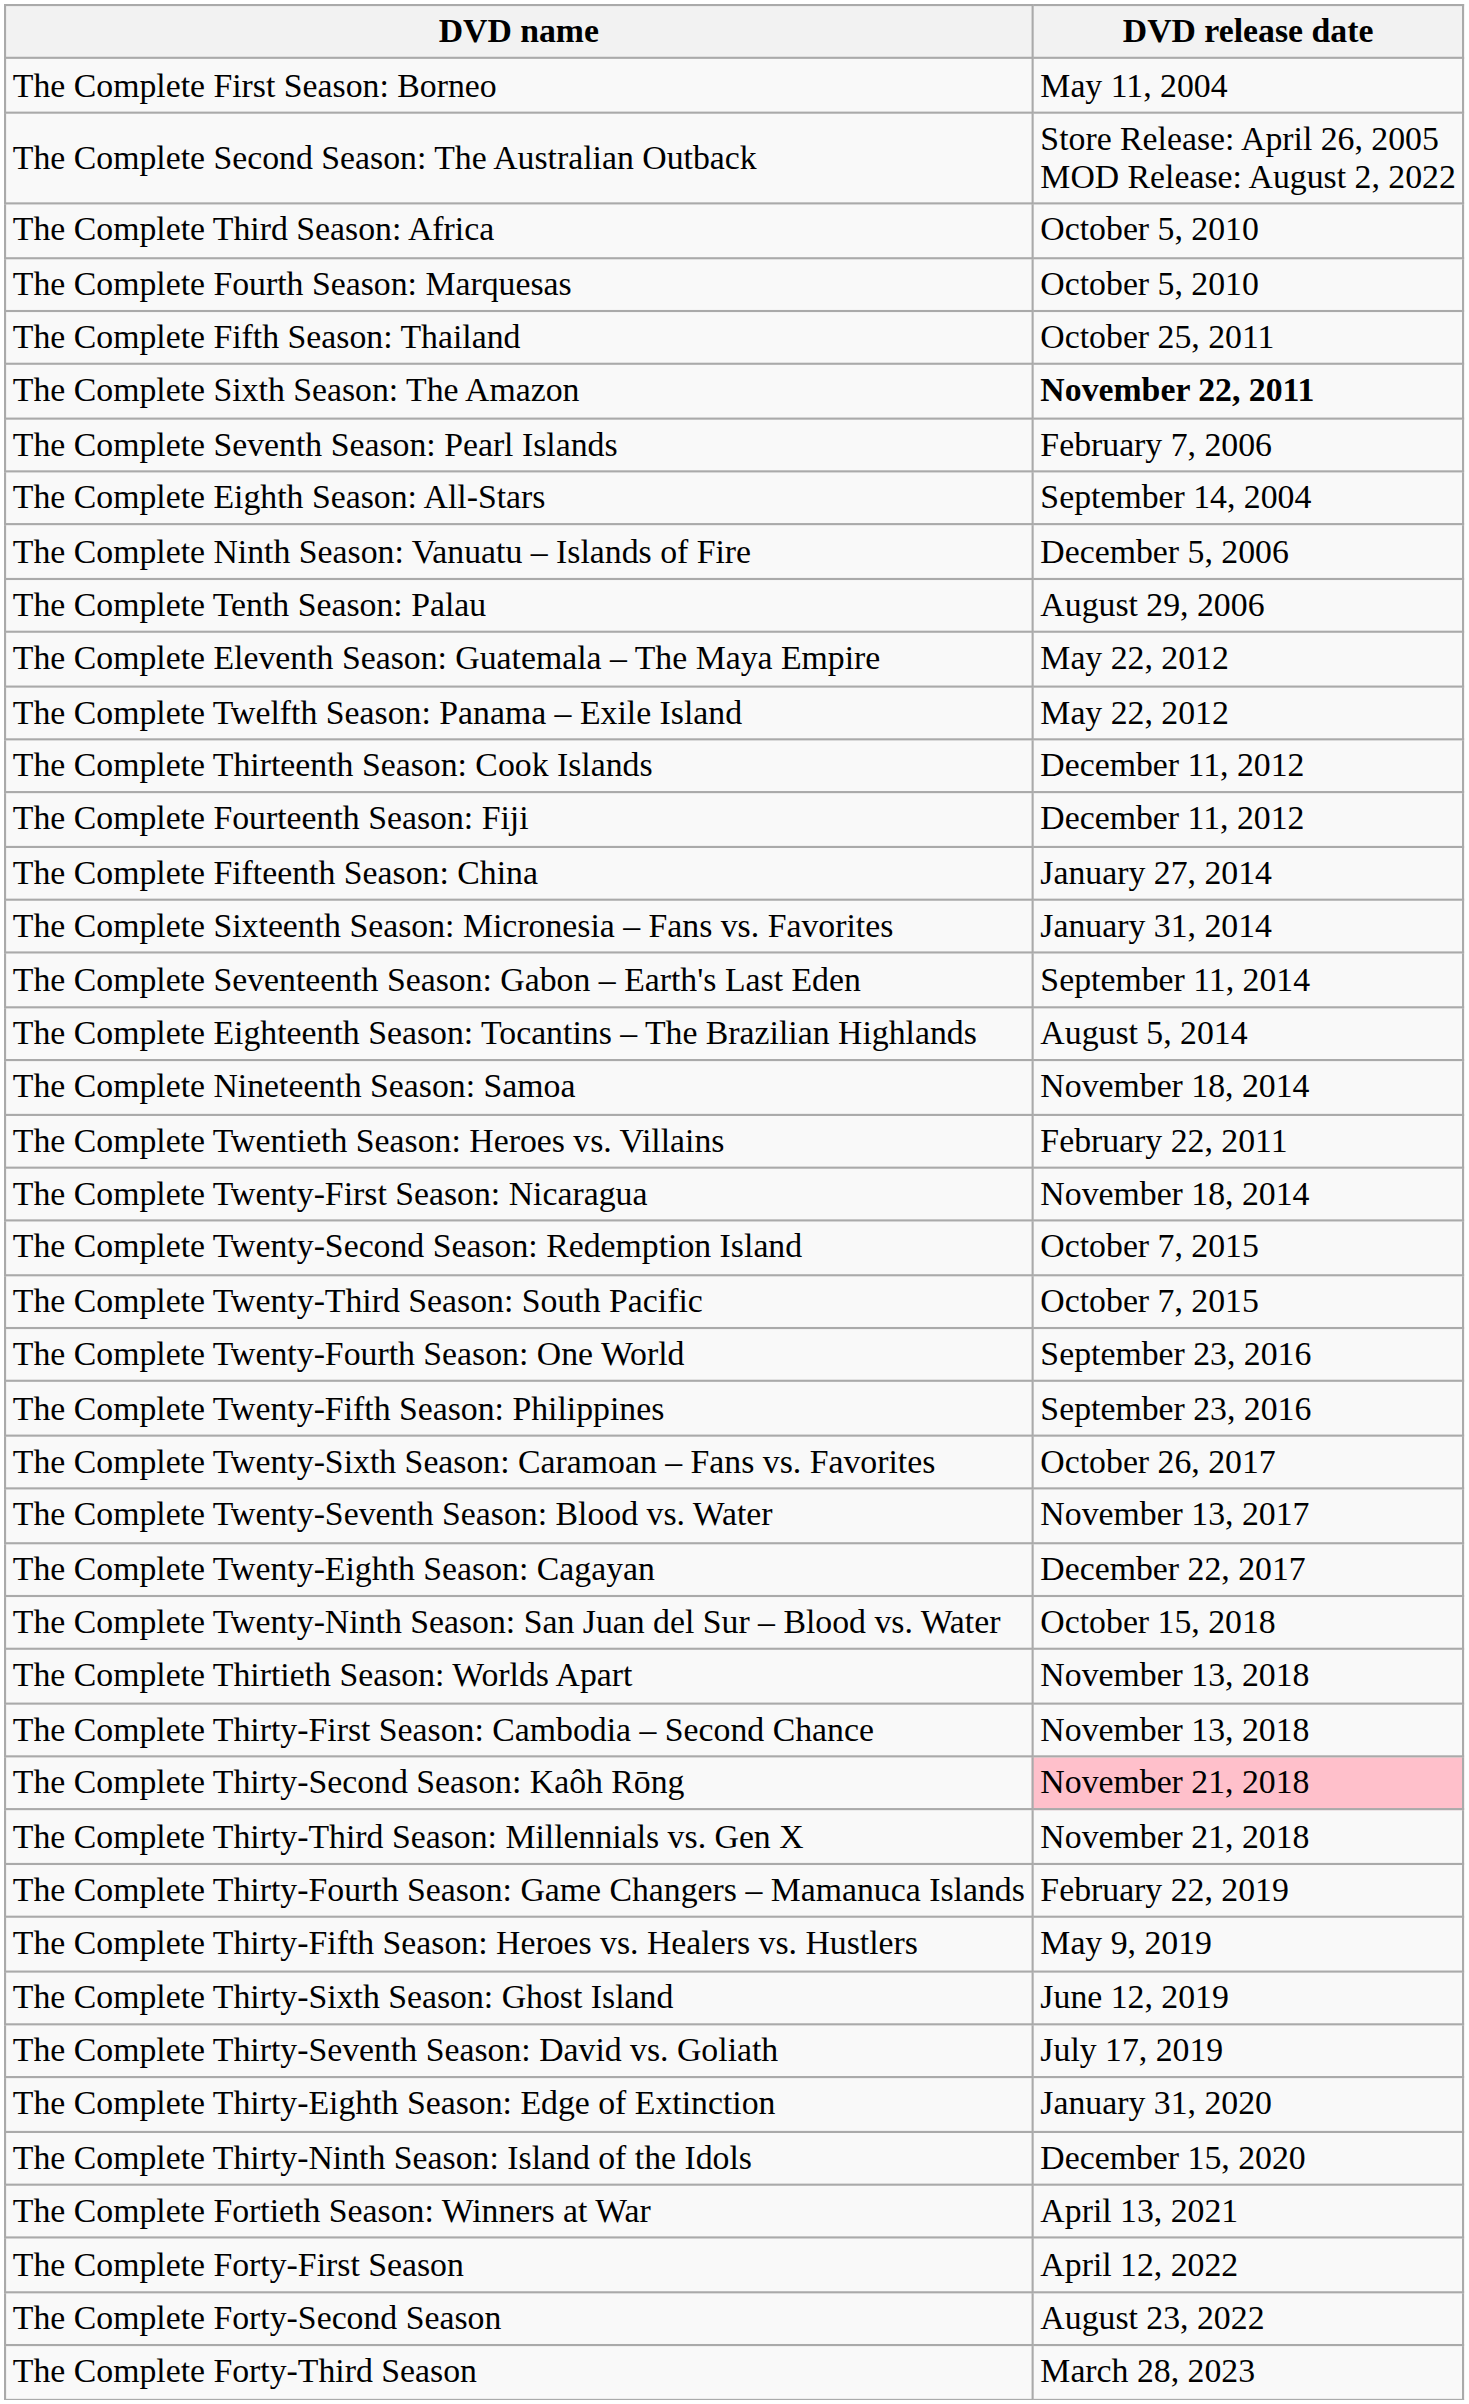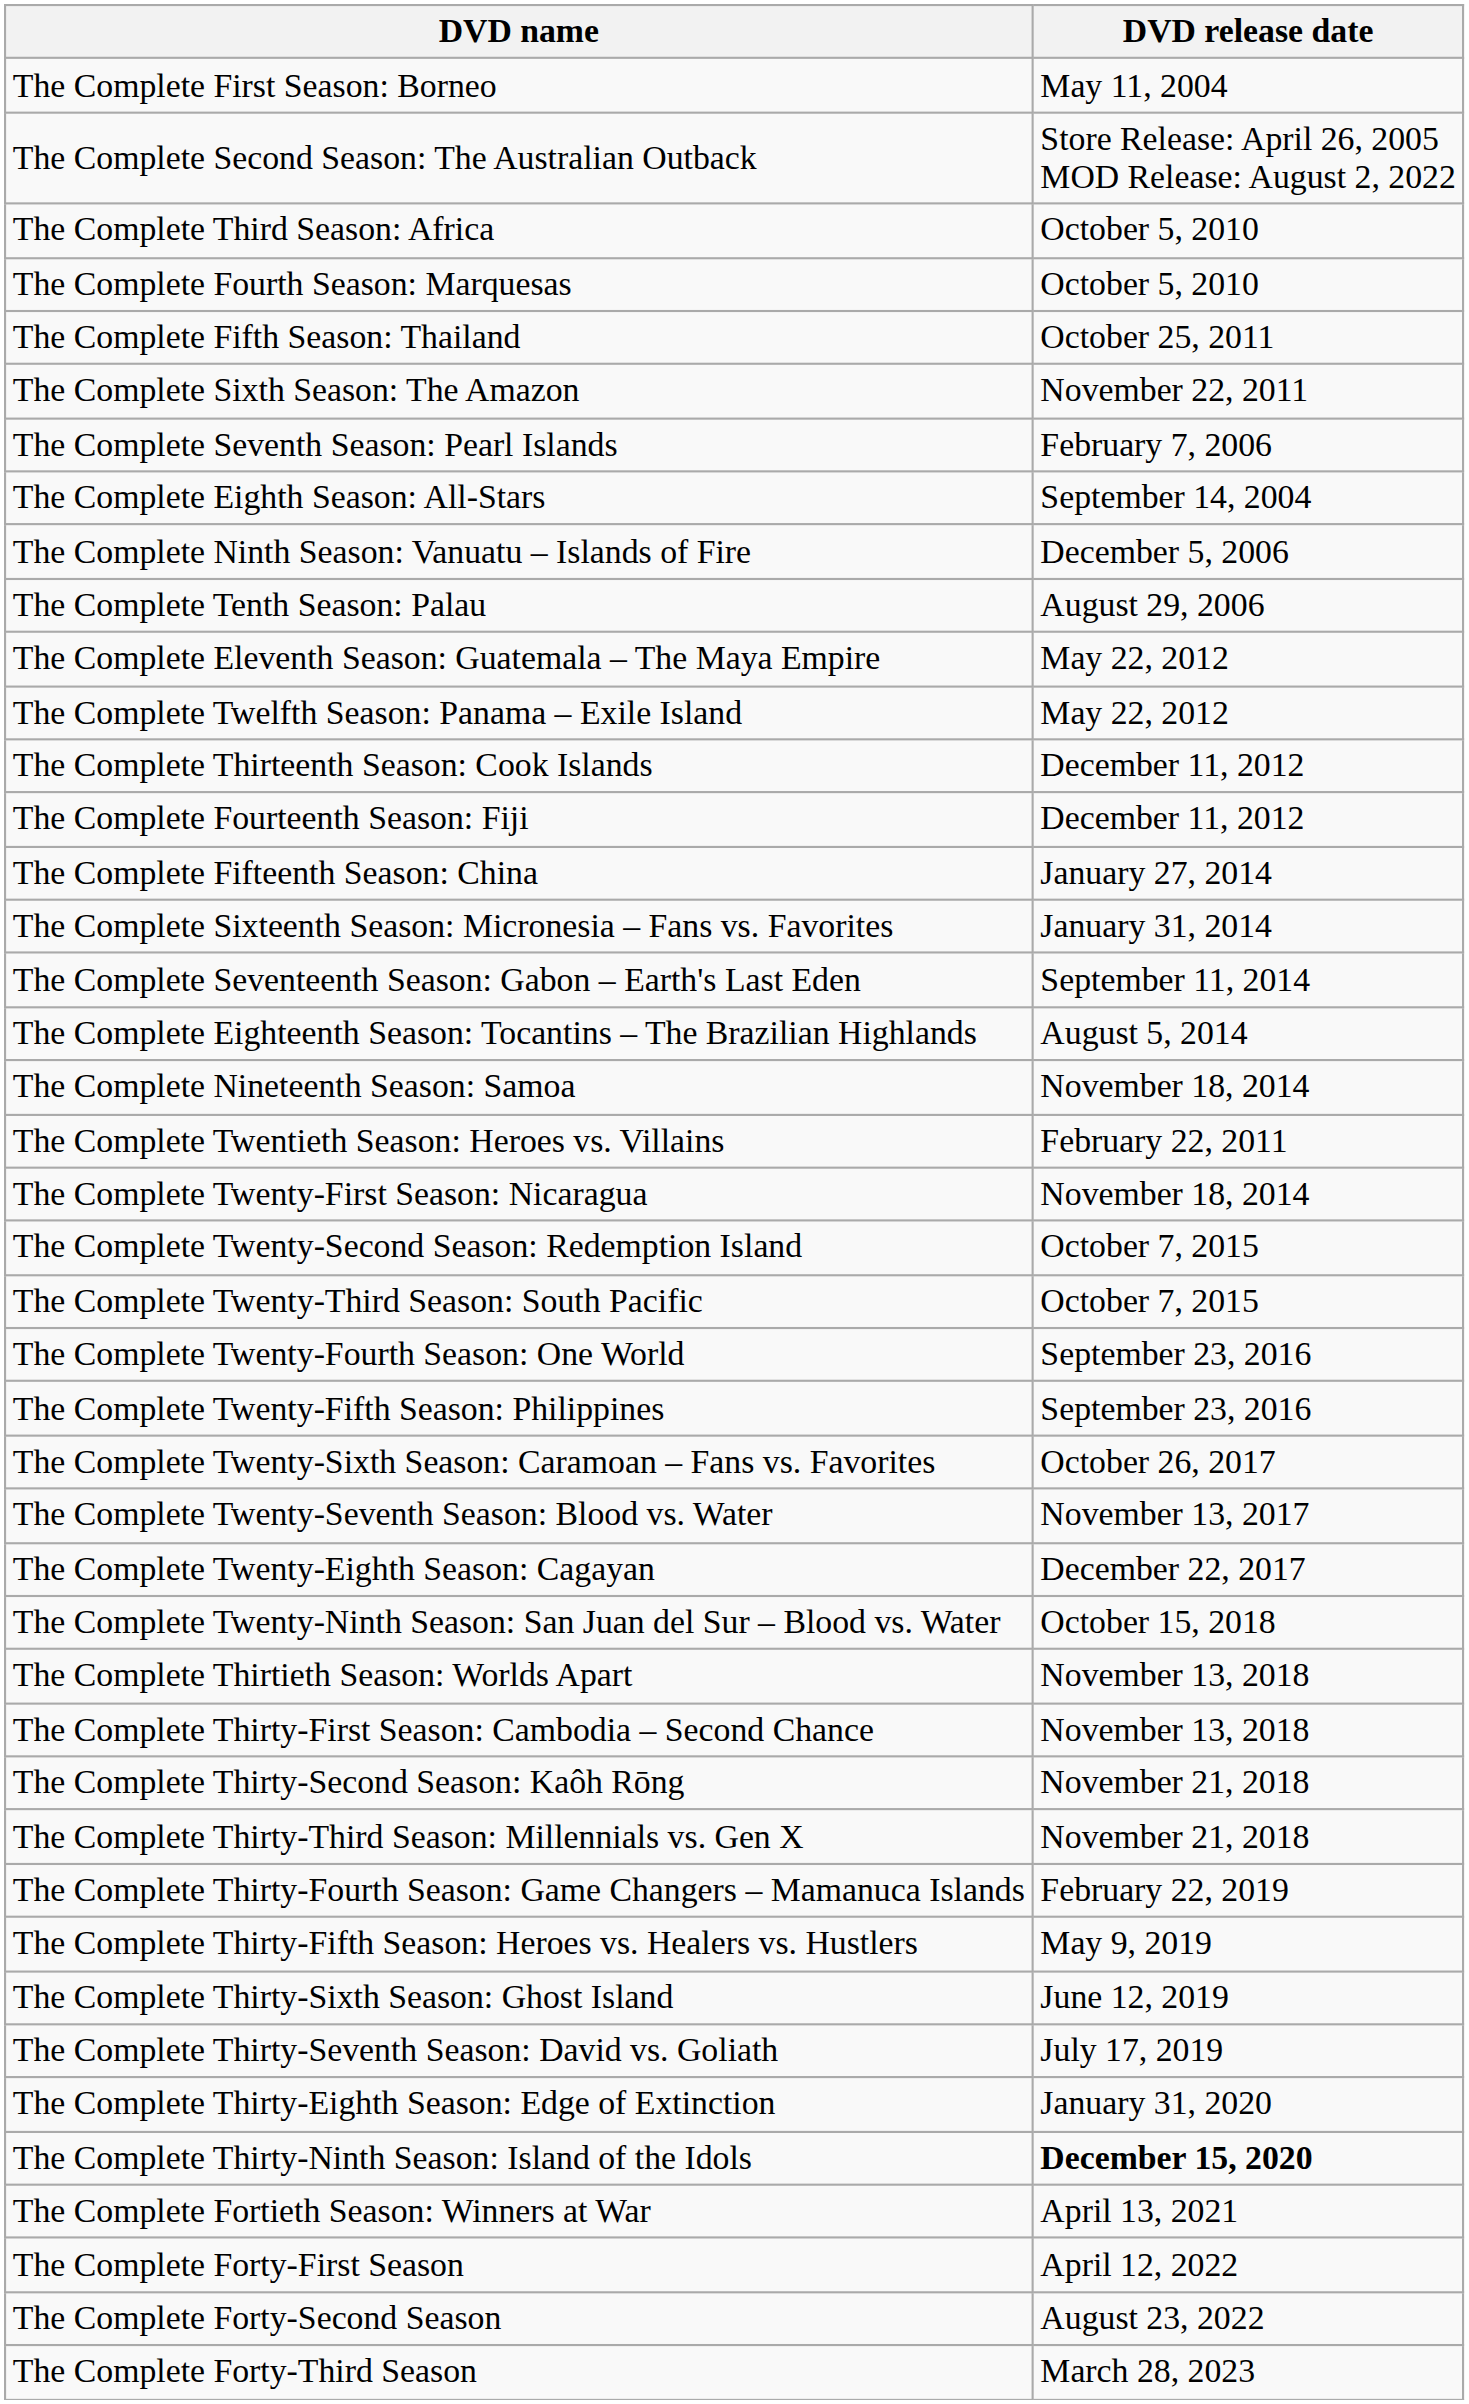The Complete Sixth Season: The Amazon | DVD release date: bold -> normal
The Complete Thirty-Second Season: Kaôh Rōng | DVD release date: pink background -> no background
The Complete Thirty-Ninth Season: Island of the Idols | DVD release date: normal -> bold
